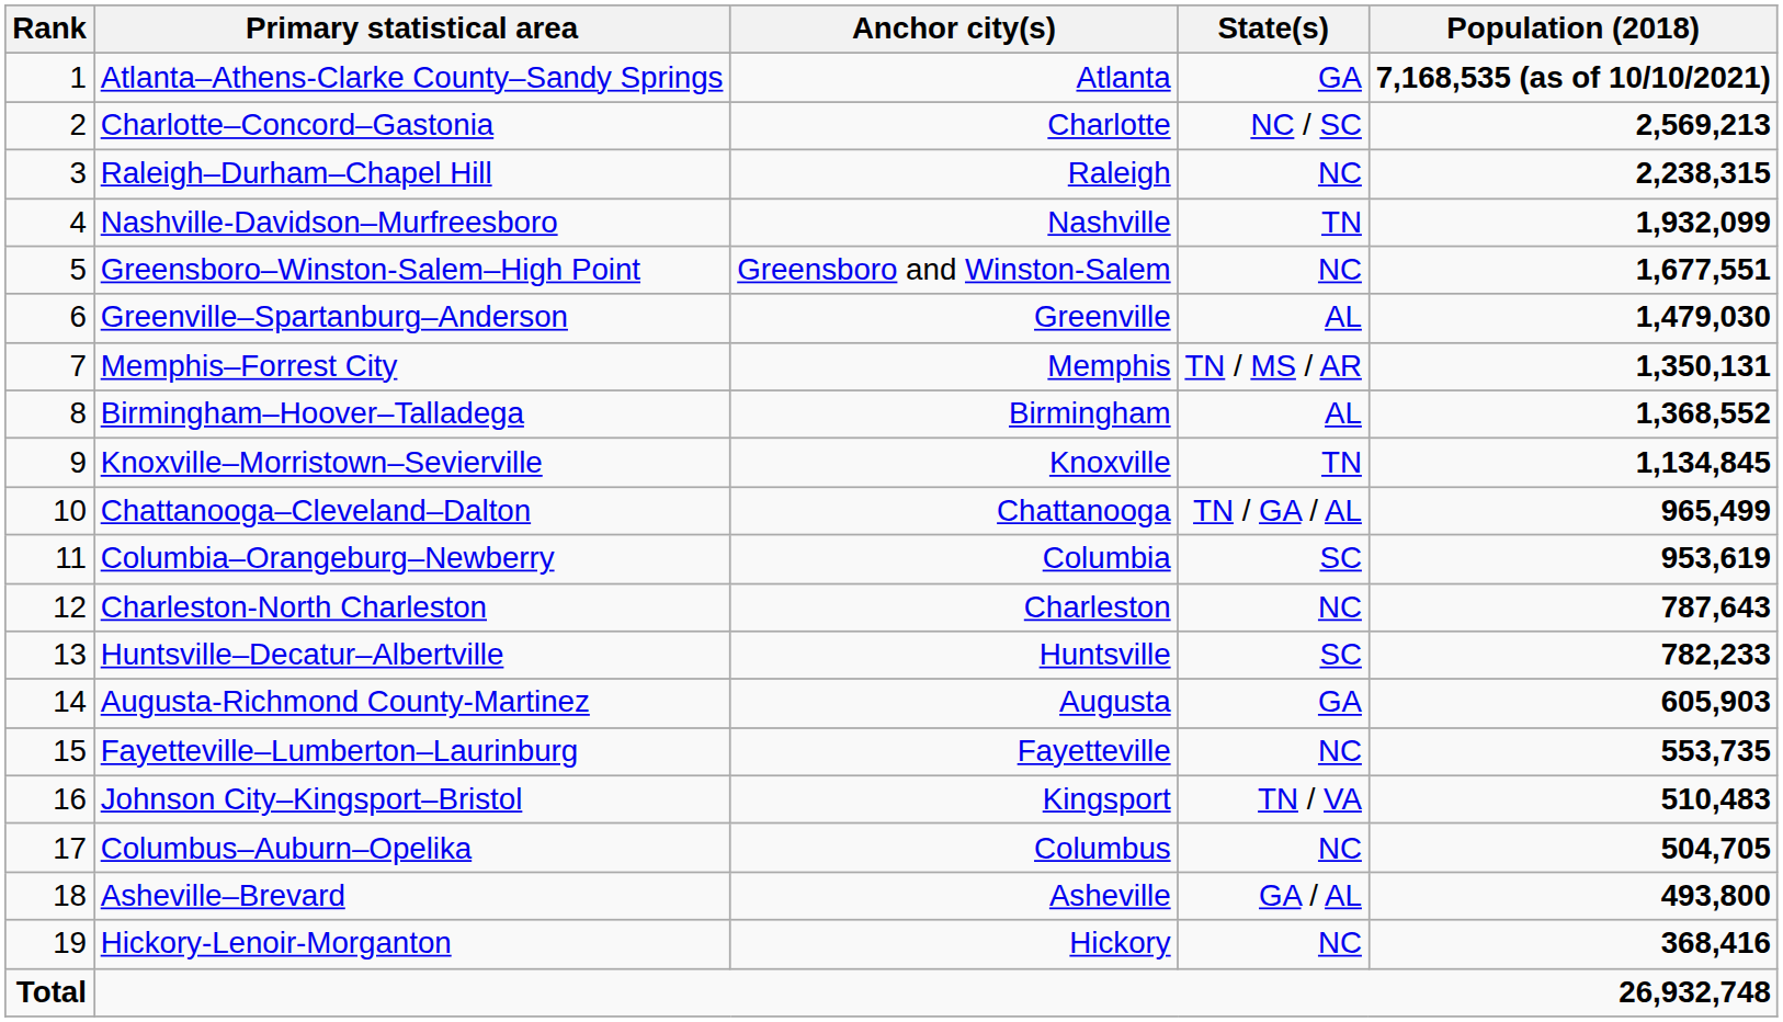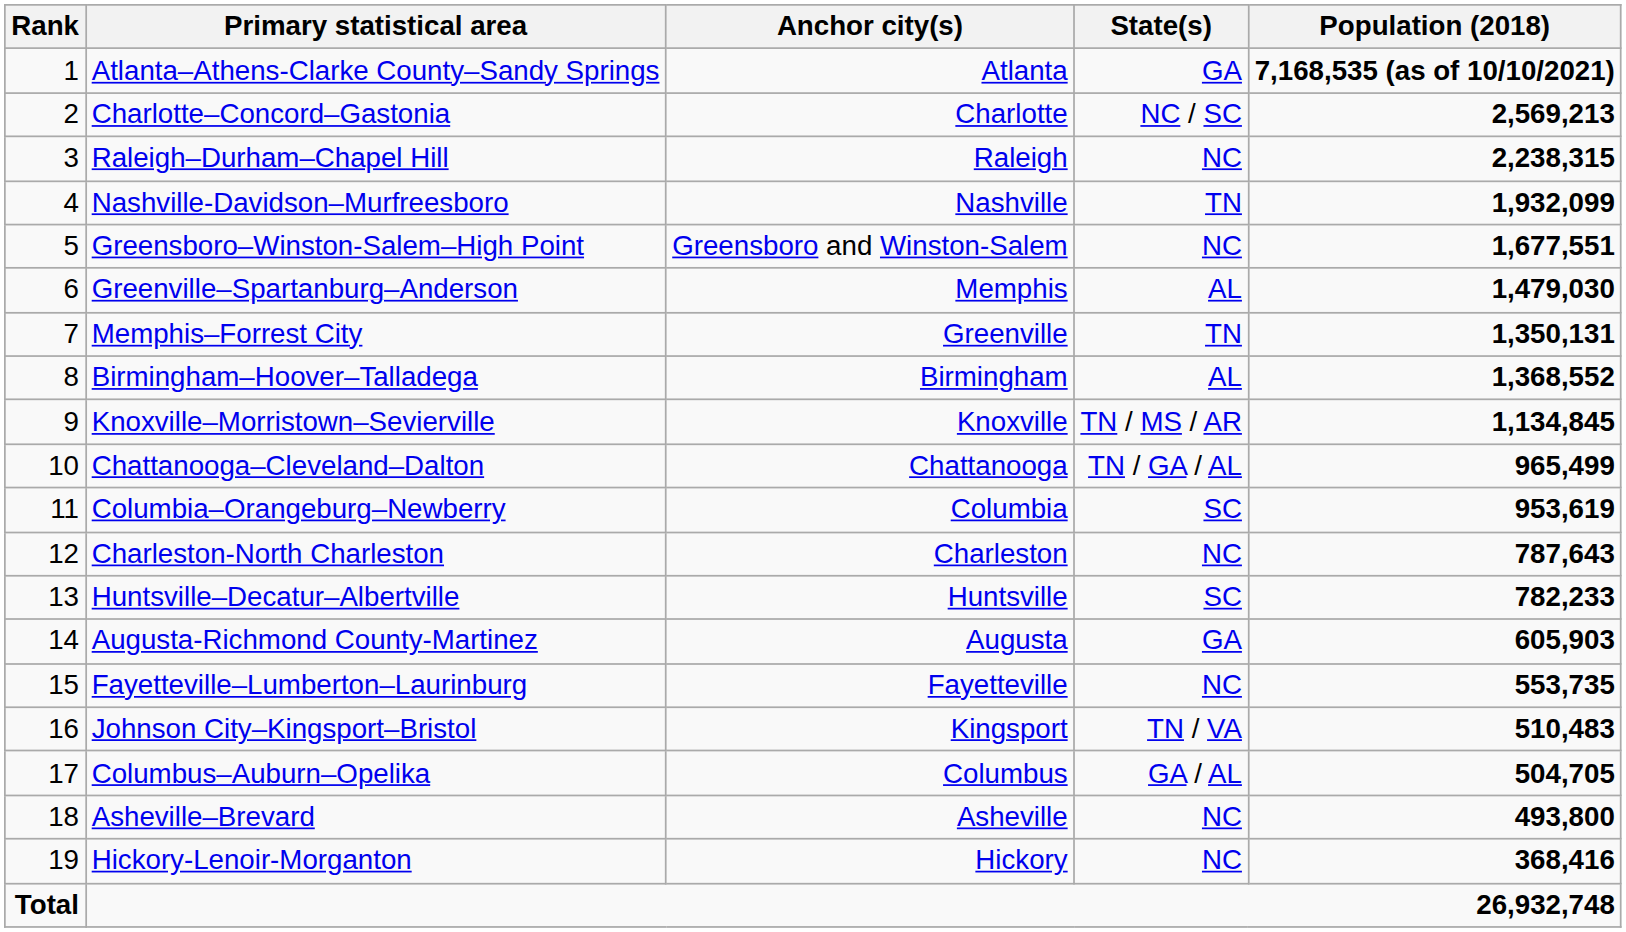Greenville–Spartanburg–Anderson | Anchor city(s): Greenville -> Memphis
Memphis–Forrest City | Anchor city(s): Memphis -> Greenville
Memphis–Forrest City | State(s): TN / MS / AR -> TN
Knoxville–Morristown–Sevierville | State(s): TN -> TN / MS / AR
Columbus–Auburn–Opelika | State(s): NC -> GA / AL
Asheville–Brevard | State(s): GA / AL -> NC
